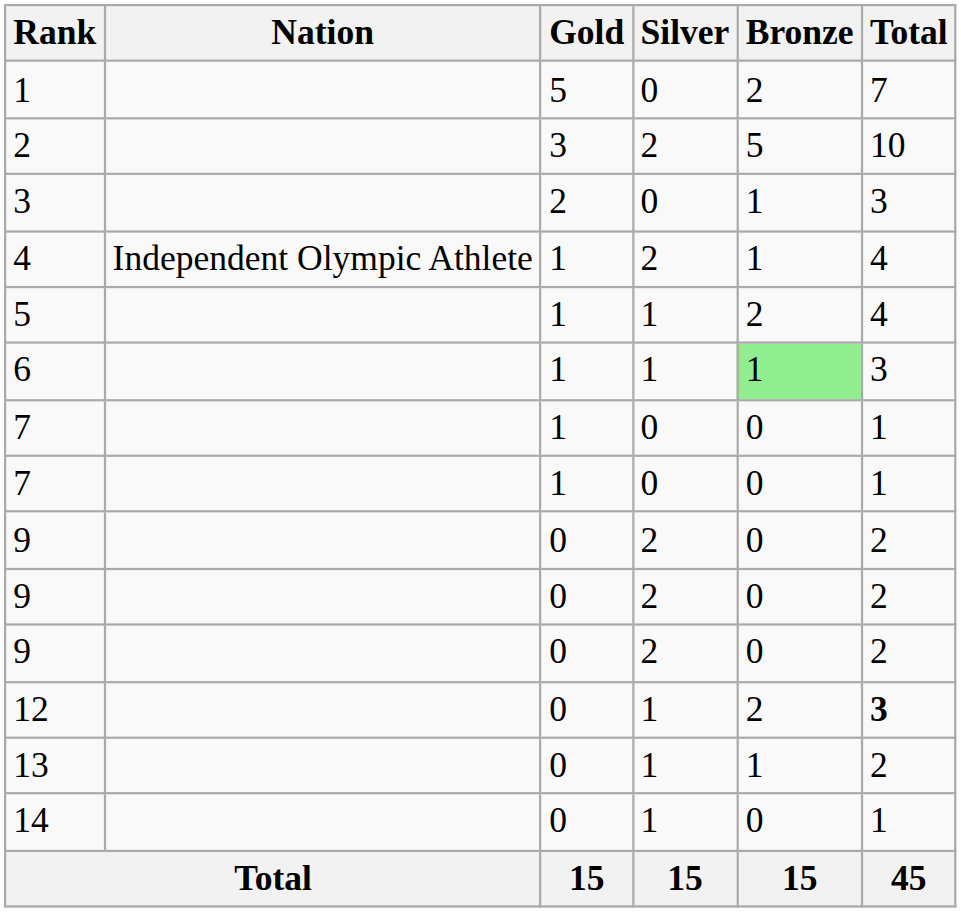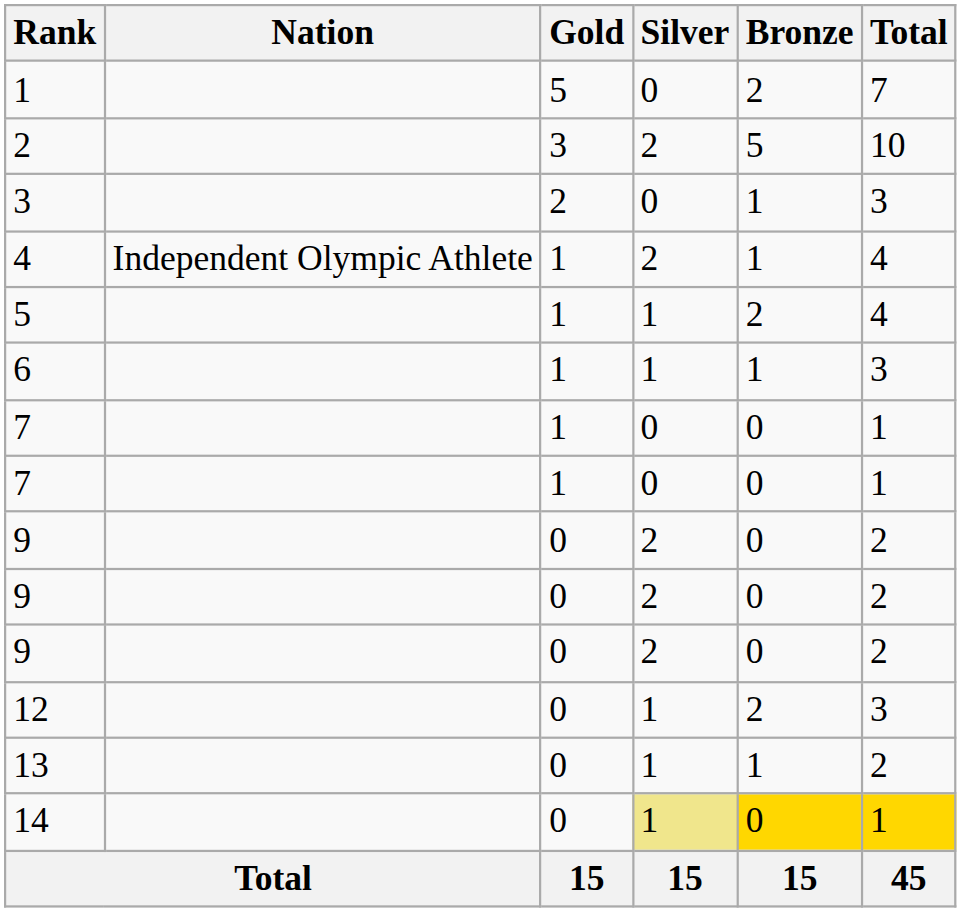6 | Bronze: lightgreen background -> no background
12 | Total: bold -> normal
14 | Silver: no background -> khaki background
14 | Bronze: no background -> gold background
14 | Total: no background -> gold background
